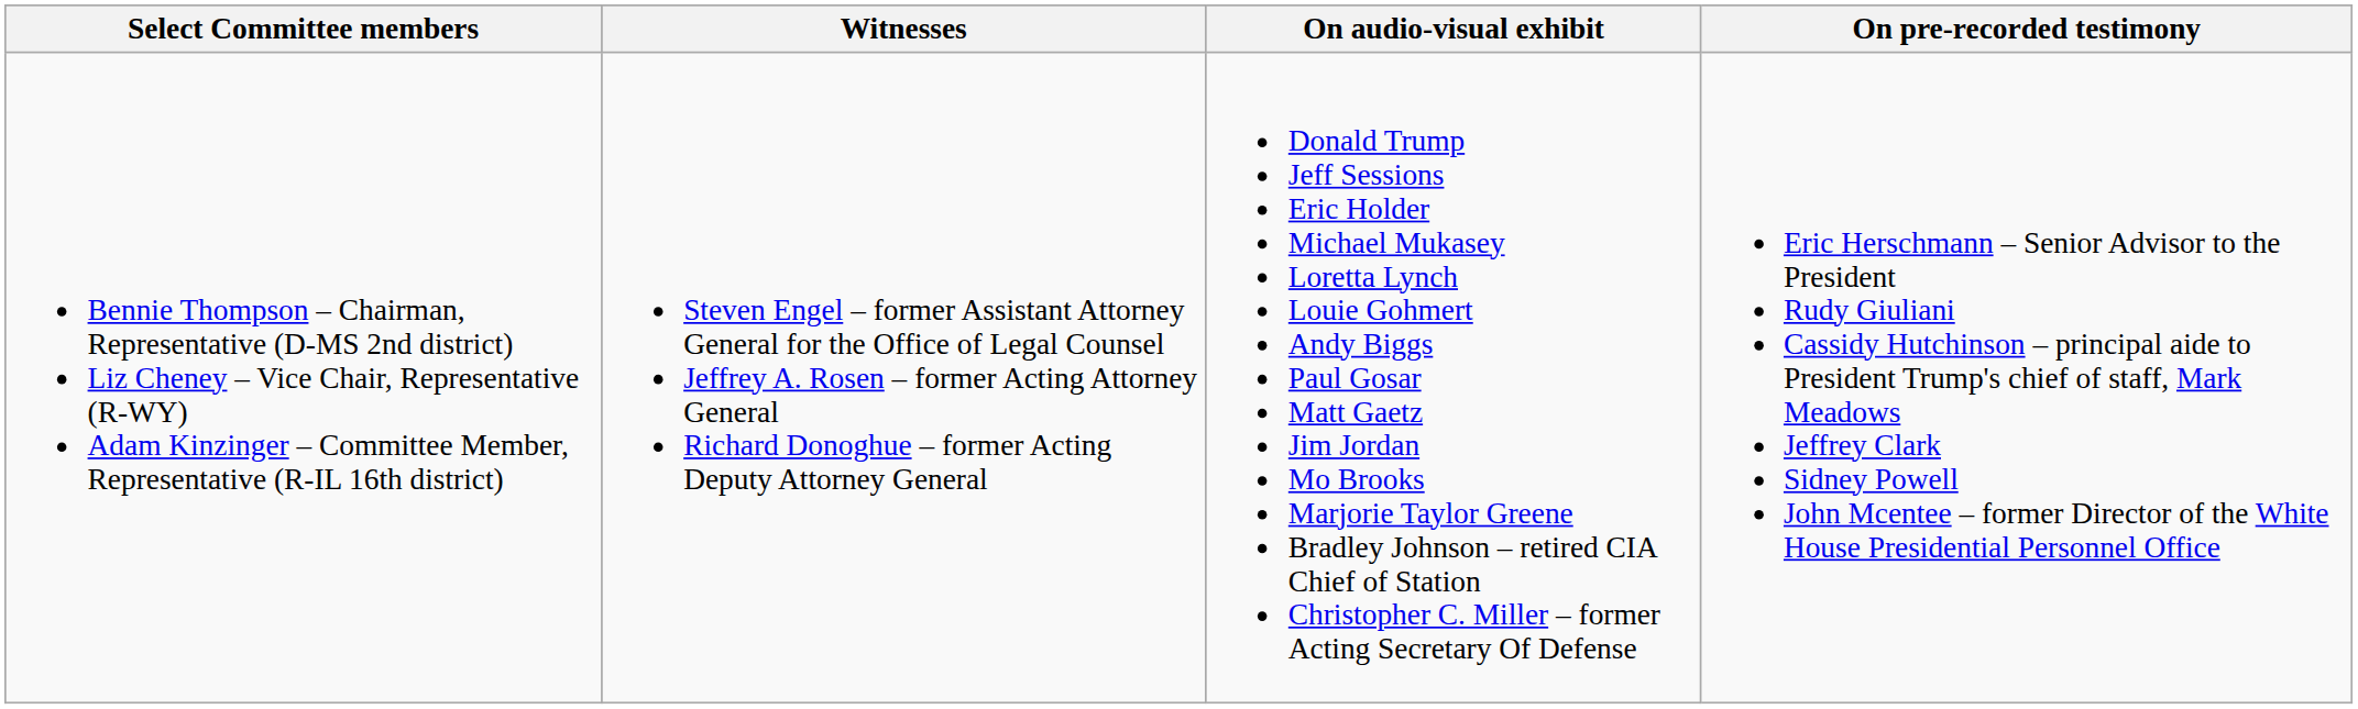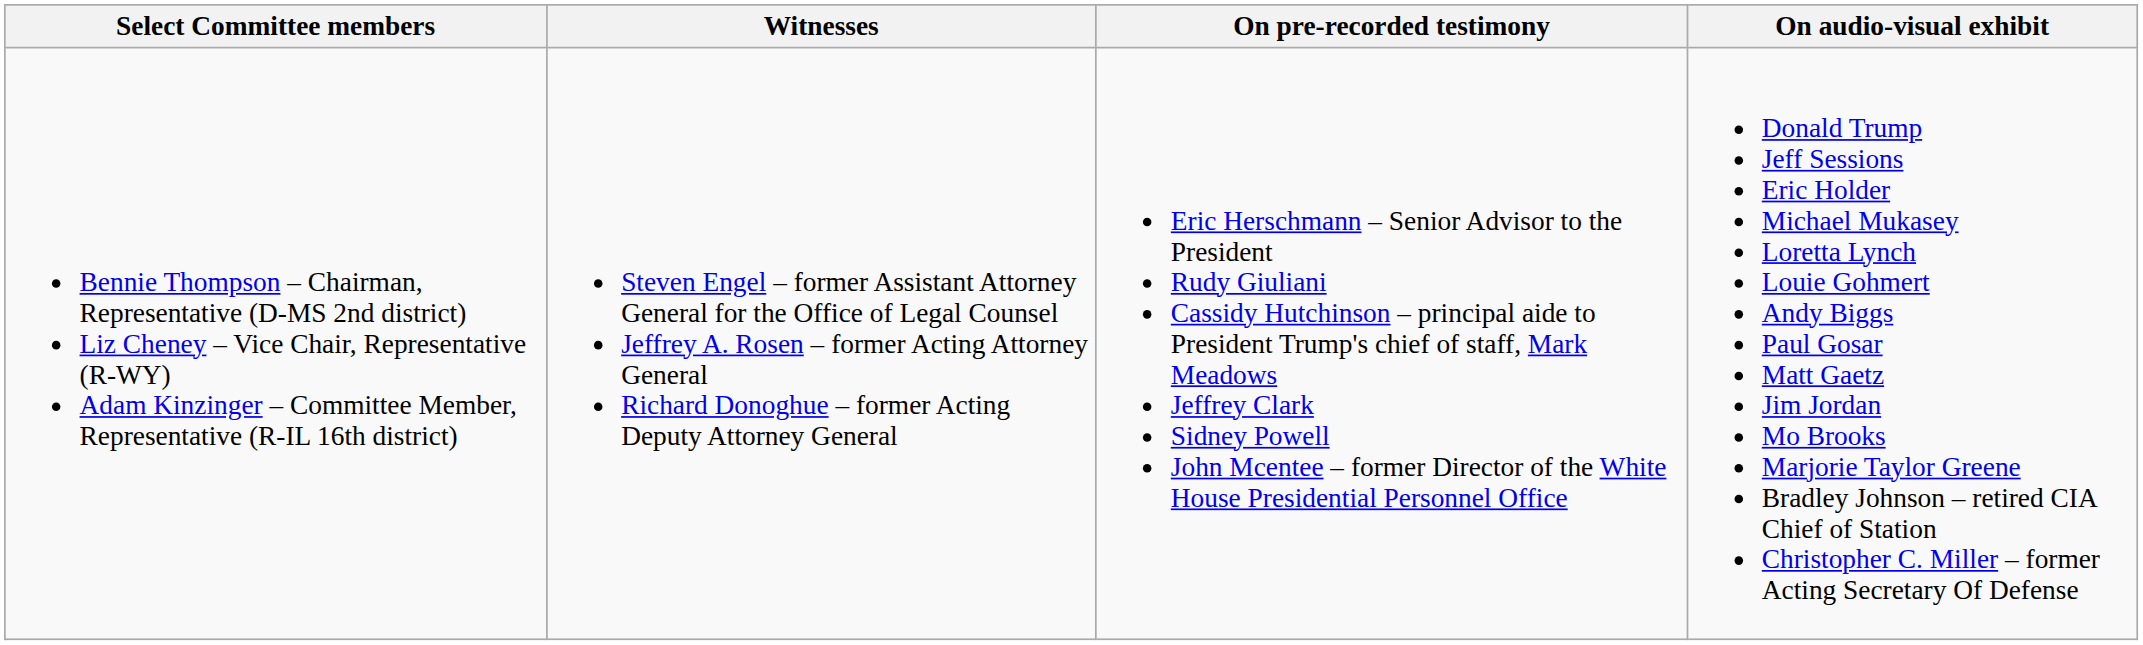columns swapped: On pre-recorded testimony <-> On audio-visual exhibit
